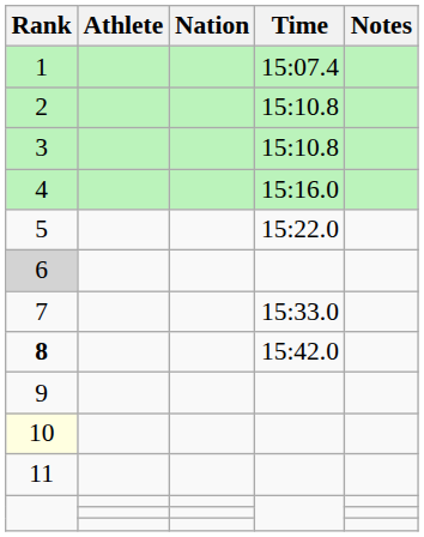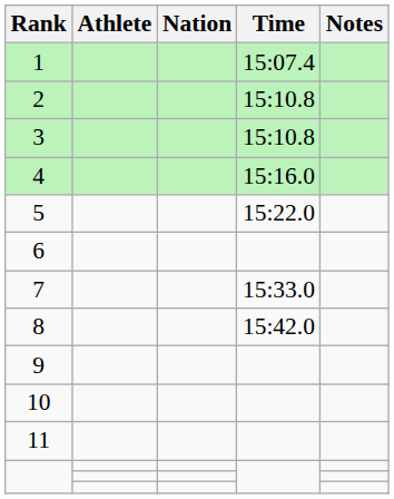6 | Rank: lightgrey background -> no background
8 | Rank: bold -> normal
10 | Rank: lightyellow background -> no background
